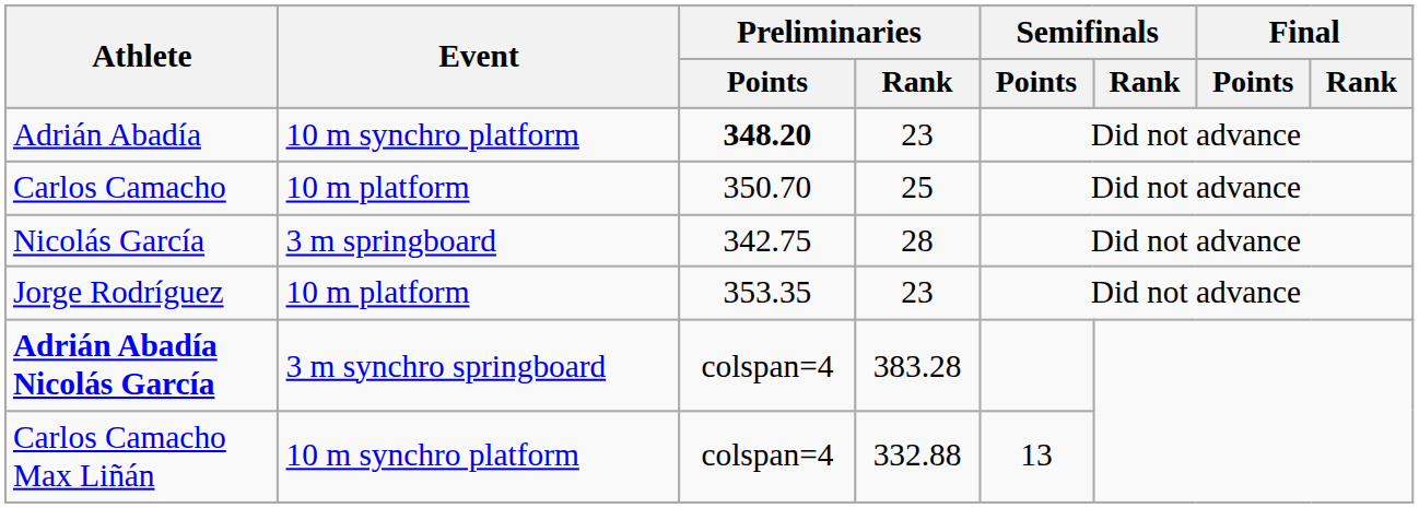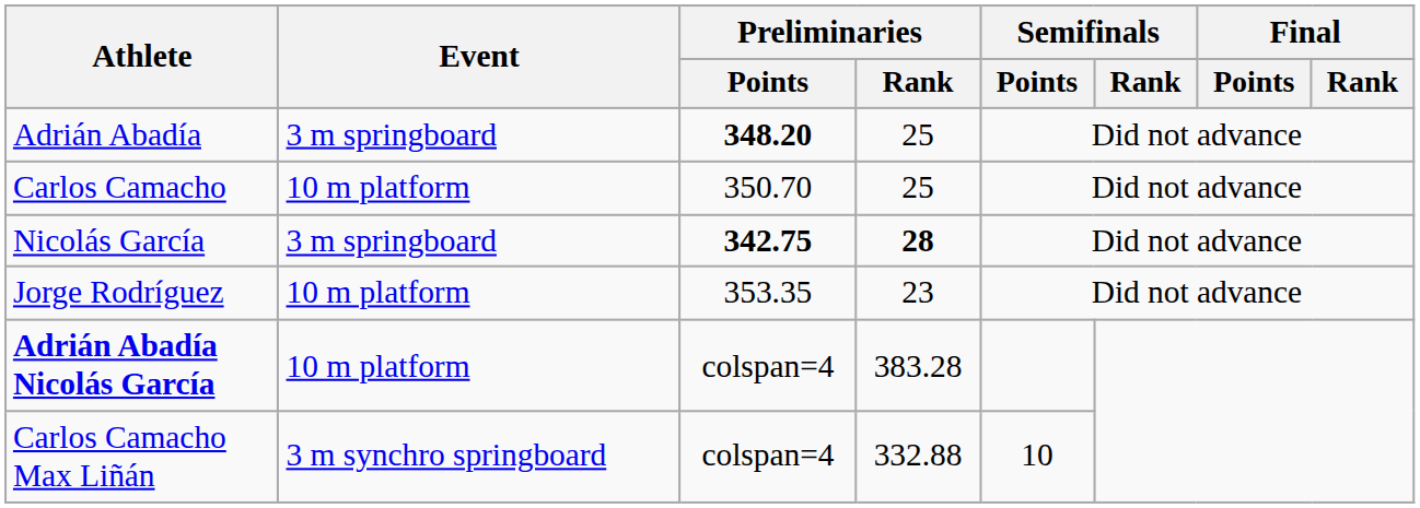Adrián Abadía | Event: 10 m synchro platform -> 3 m springboard
Adrián Abadía | Preliminaries / Rank: 23 -> 25
Nicolás García | Preliminaries / Points: normal -> bold
Nicolás García | Preliminaries / Rank: normal -> bold
Adrián Abadía Nicolás García | Event: 3 m synchro springboard -> 10 m platform
Carlos Camacho Max Liñán | Event: 10 m synchro platform -> 3 m synchro springboard
Carlos Camacho Max Liñán | Semifinals / Points: 13 -> 10
